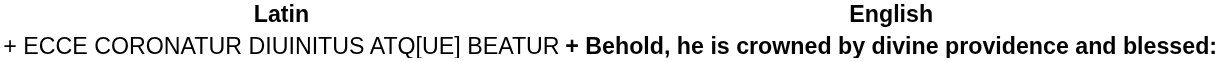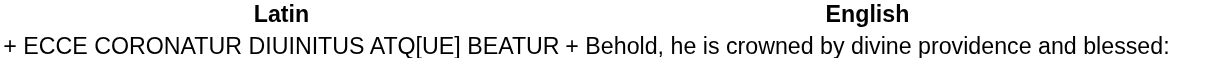+ ECCE CORONATUR DIUINITUS ATQ[UE] BEATUR | English: bold -> normal
